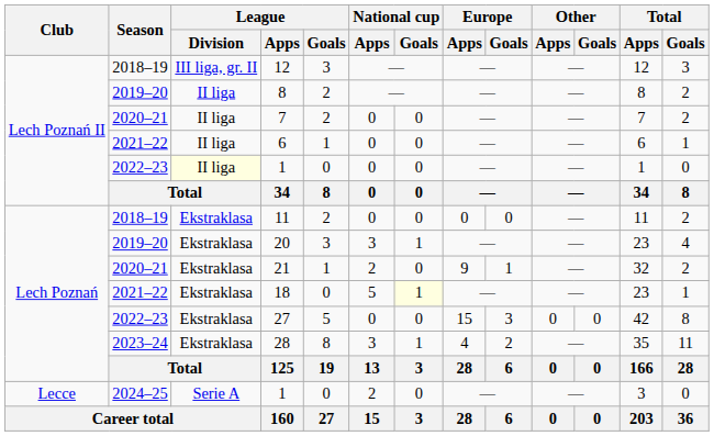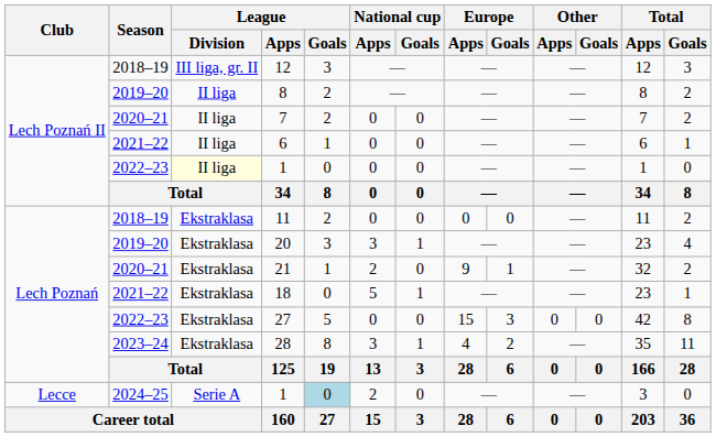18 | National cup / Goals: lightyellow background -> no background
2024–25 / 1 | League / Goals: no background -> lightblue background
